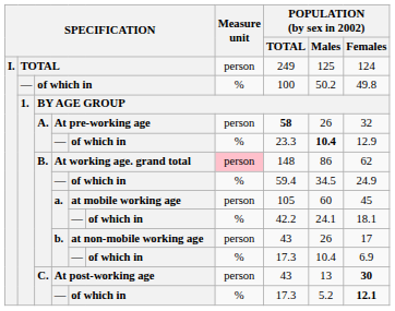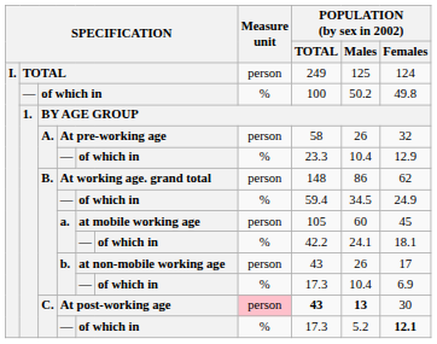At pre-working age | POPULATION (by sex in 2002) / TOTAL: bold -> normal
A. / — | POPULATION (by sex in 2002) / Males: bold -> normal
At working age. grand total | Measure unit: pink background -> no background
At post-working age | Measure unit: no background -> pink background
At post-working age | POPULATION (by sex in 2002) / TOTAL: normal -> bold
At post-working age | POPULATION (by sex in 2002) / Males: normal -> bold
At post-working age | POPULATION (by sex in 2002) / Females: bold -> normal
